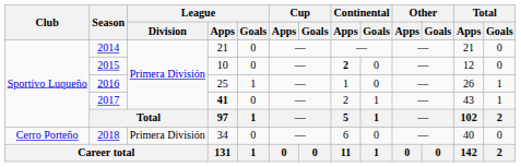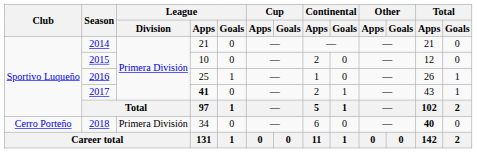2015 | Continental / Apps: bold -> normal
2018 | Total / Apps: normal -> bold
